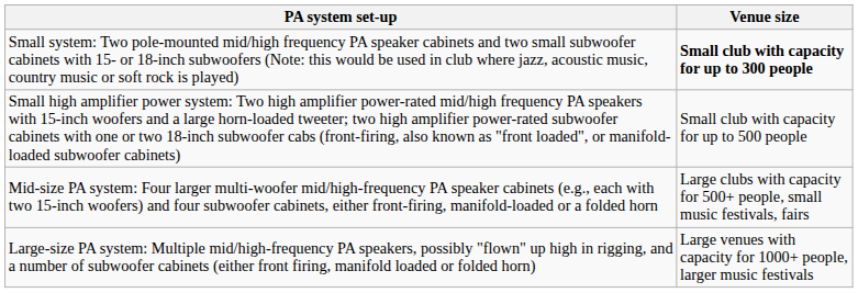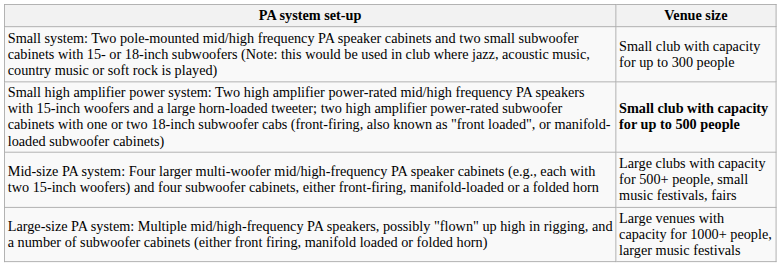row 2 | Venue size: bold -> normal
row 3 | Venue size: normal -> bold
